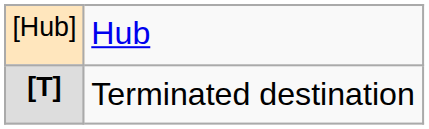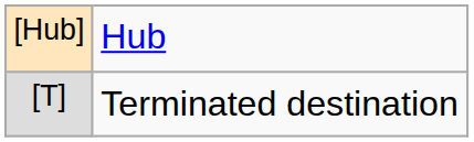Terminated destination | column 1: bold -> normal
